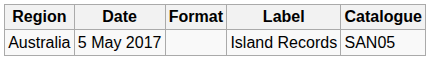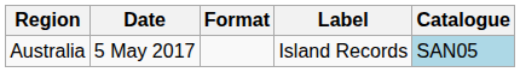Australia | Catalogue: no background -> lightblue background
